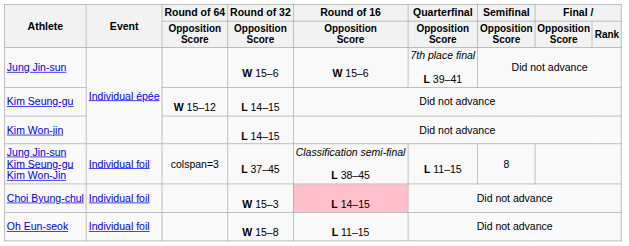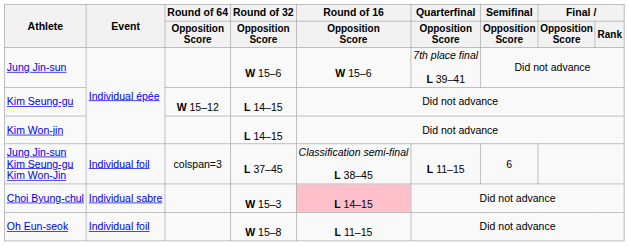Jung Jin-sun Kim Seung-gu Kim Won-Jin | Semifinal / Opposition Score: 8 -> 6
Choi Byung-chul | Event: Individual foil -> Individual sabre
